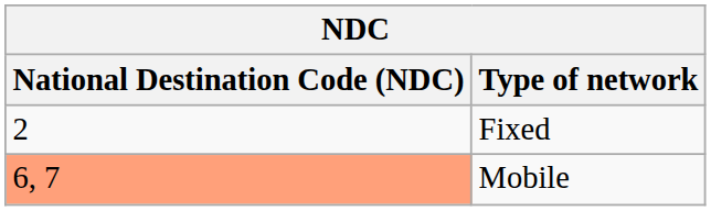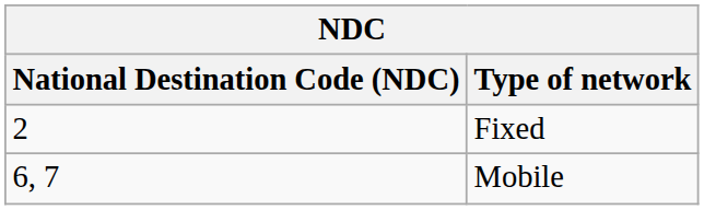Mobile | National Destination Code (NDC): lightsalmon background -> no background
